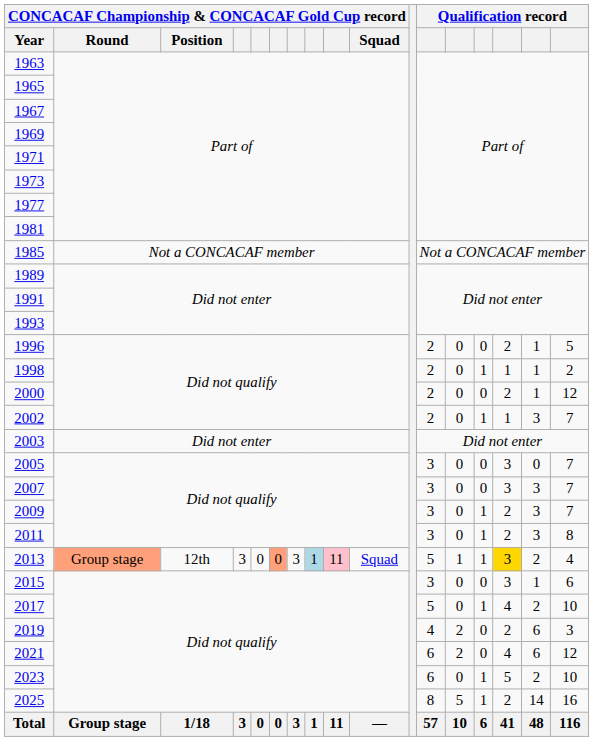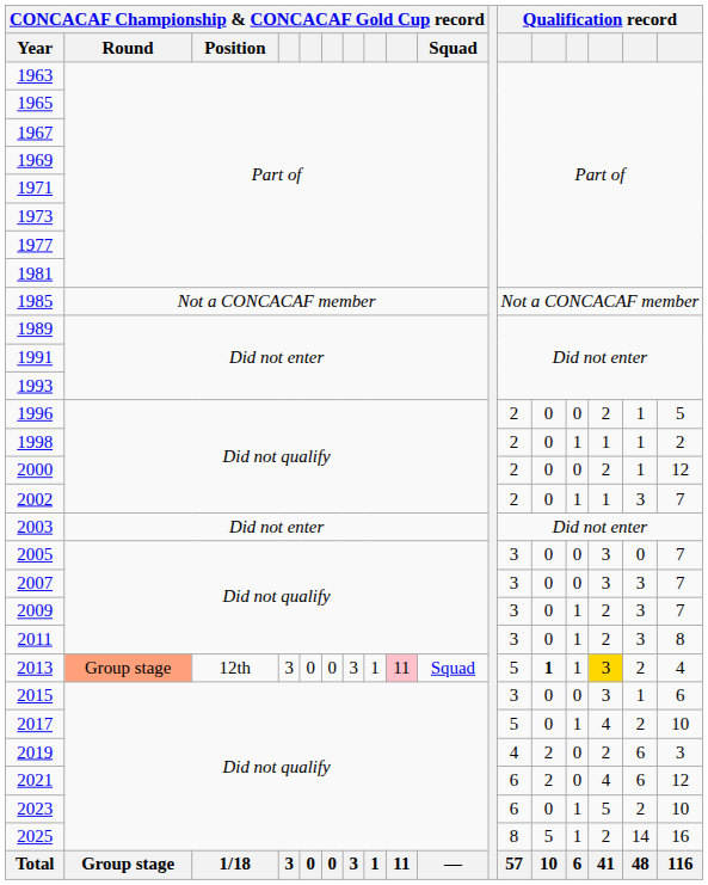2013 | column 6: lightsalmon background -> no background
2013 | column 8: lightblue background -> no background
2013 | column 13: normal -> bold
